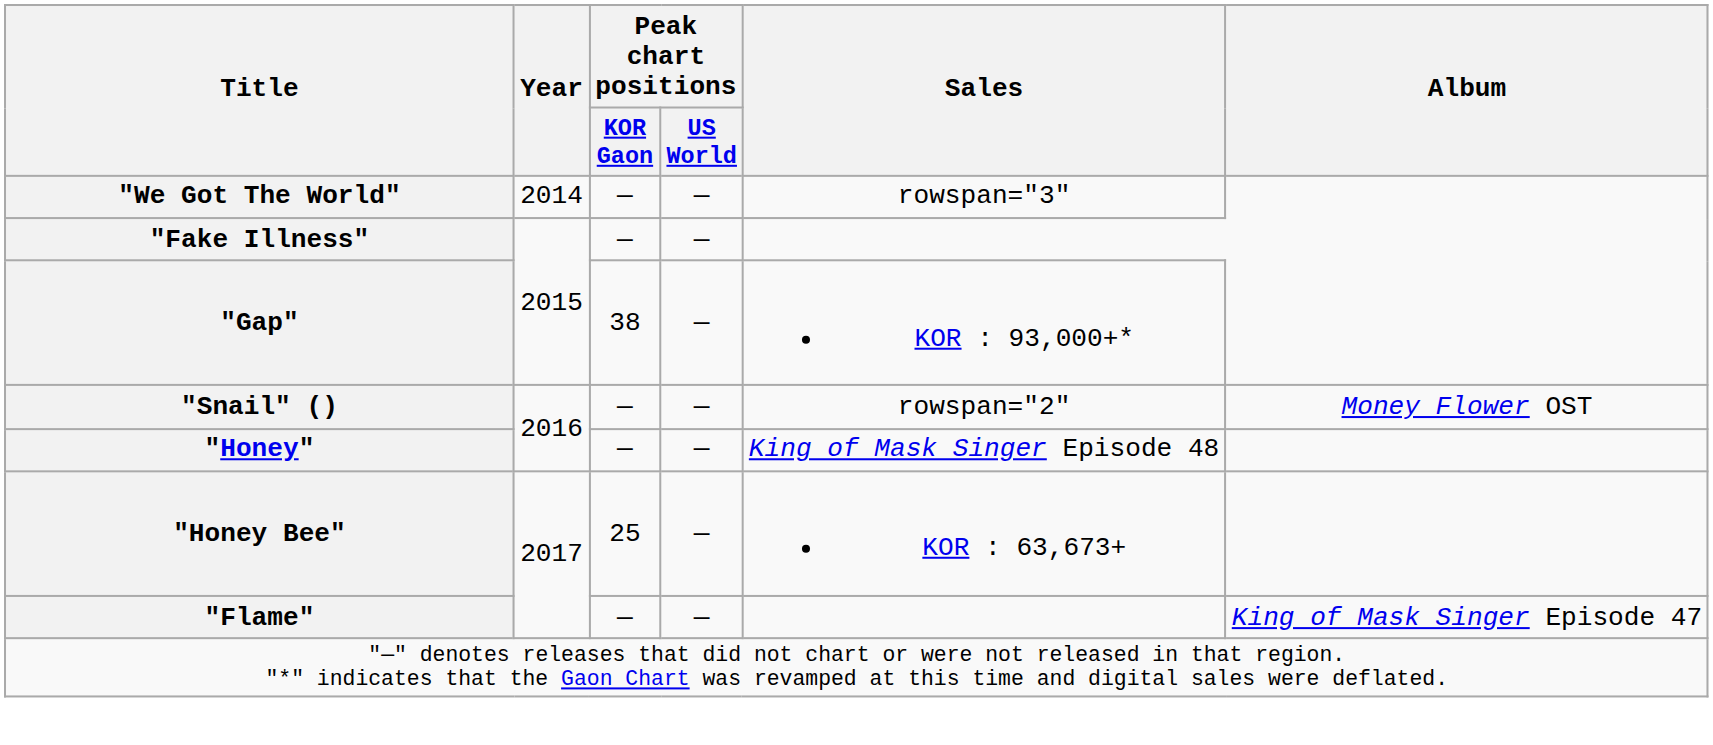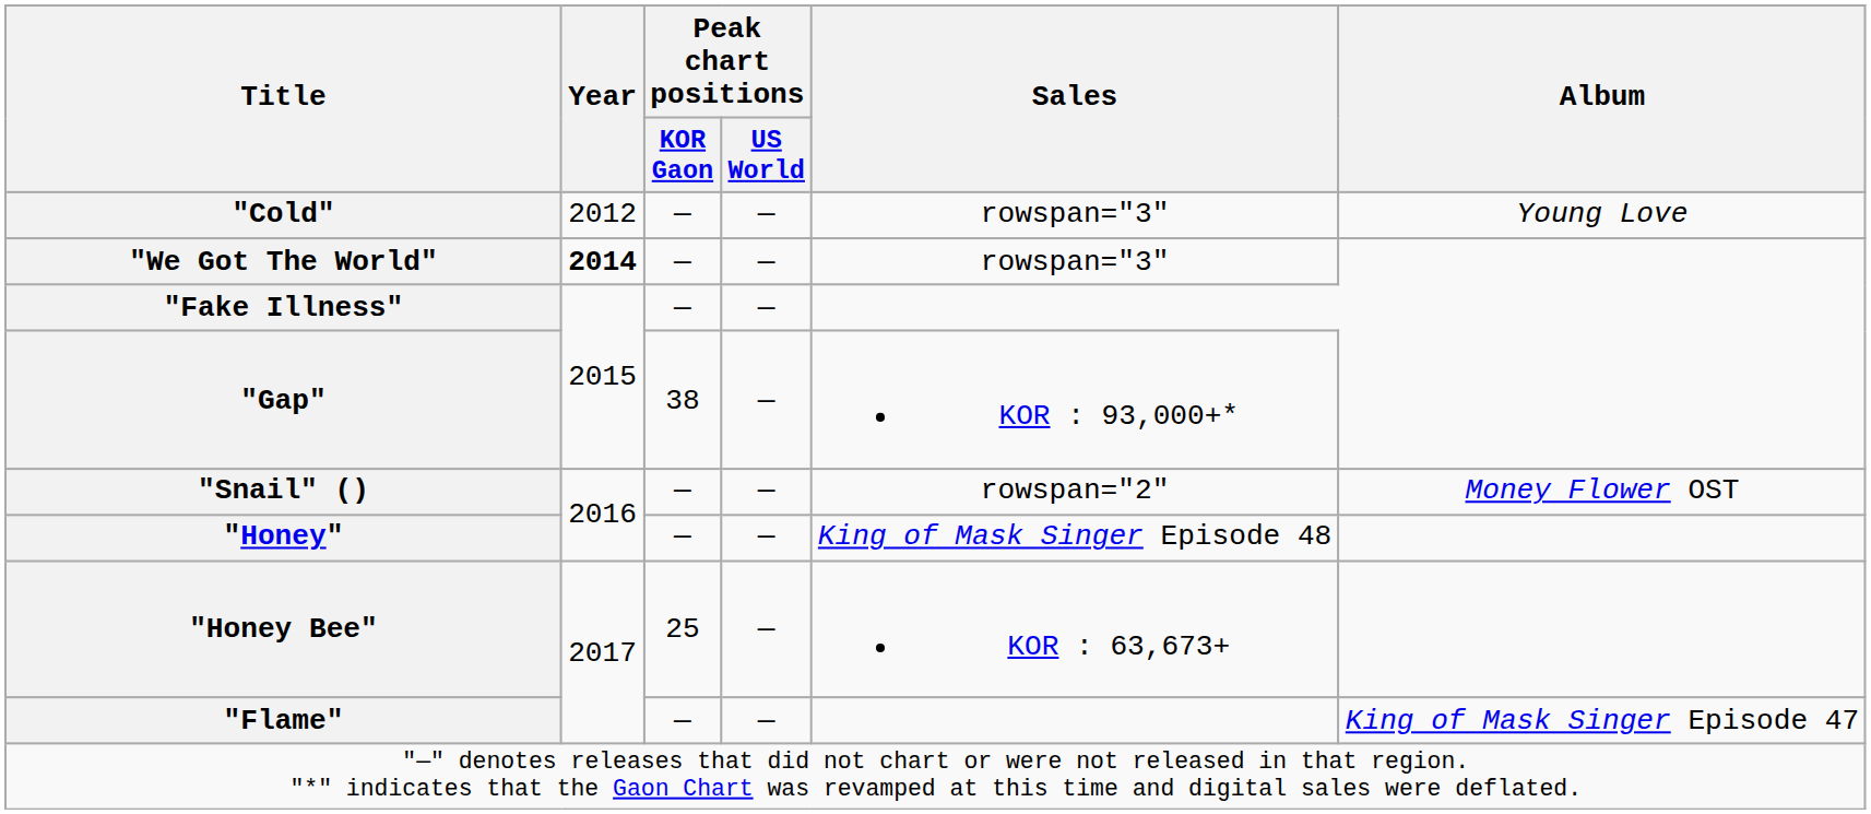+ row: "Cold" | 2012 | — | — | rowspan="3" | Young Love
"We Got The World" | Year: normal -> bold
